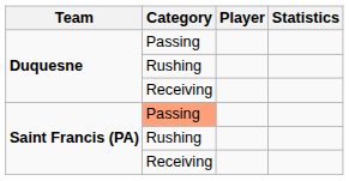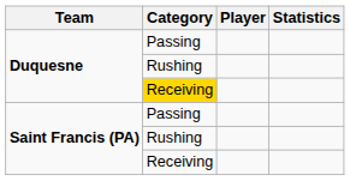Duquesne / Receiving | Category: no background -> gold background
Saint Francis (PA) / Passing | Category: lightsalmon background -> no background
